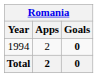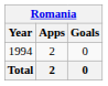1994 | Goals: bold -> normal
